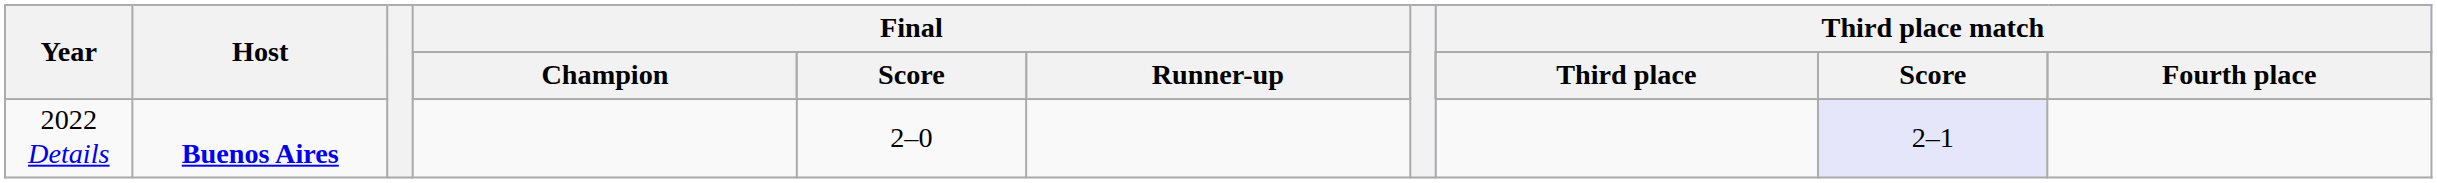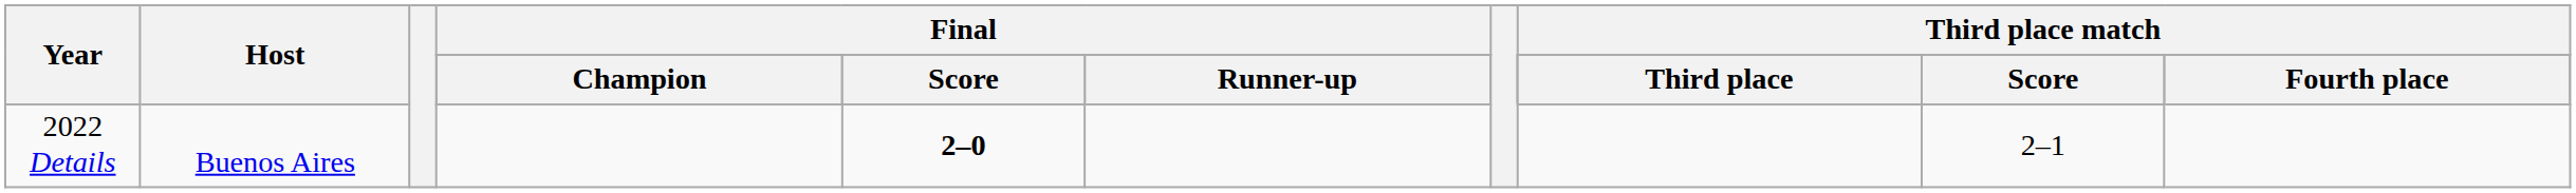2022 Details | Host: bold -> normal
2022 Details | Final / Score: normal -> bold
2022 Details | Third place match / Score: lavender background -> no background
